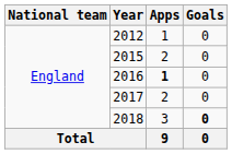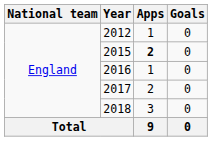2015 | Apps: normal -> bold
2016 | Apps: bold -> normal
2018 | Goals: bold -> normal
